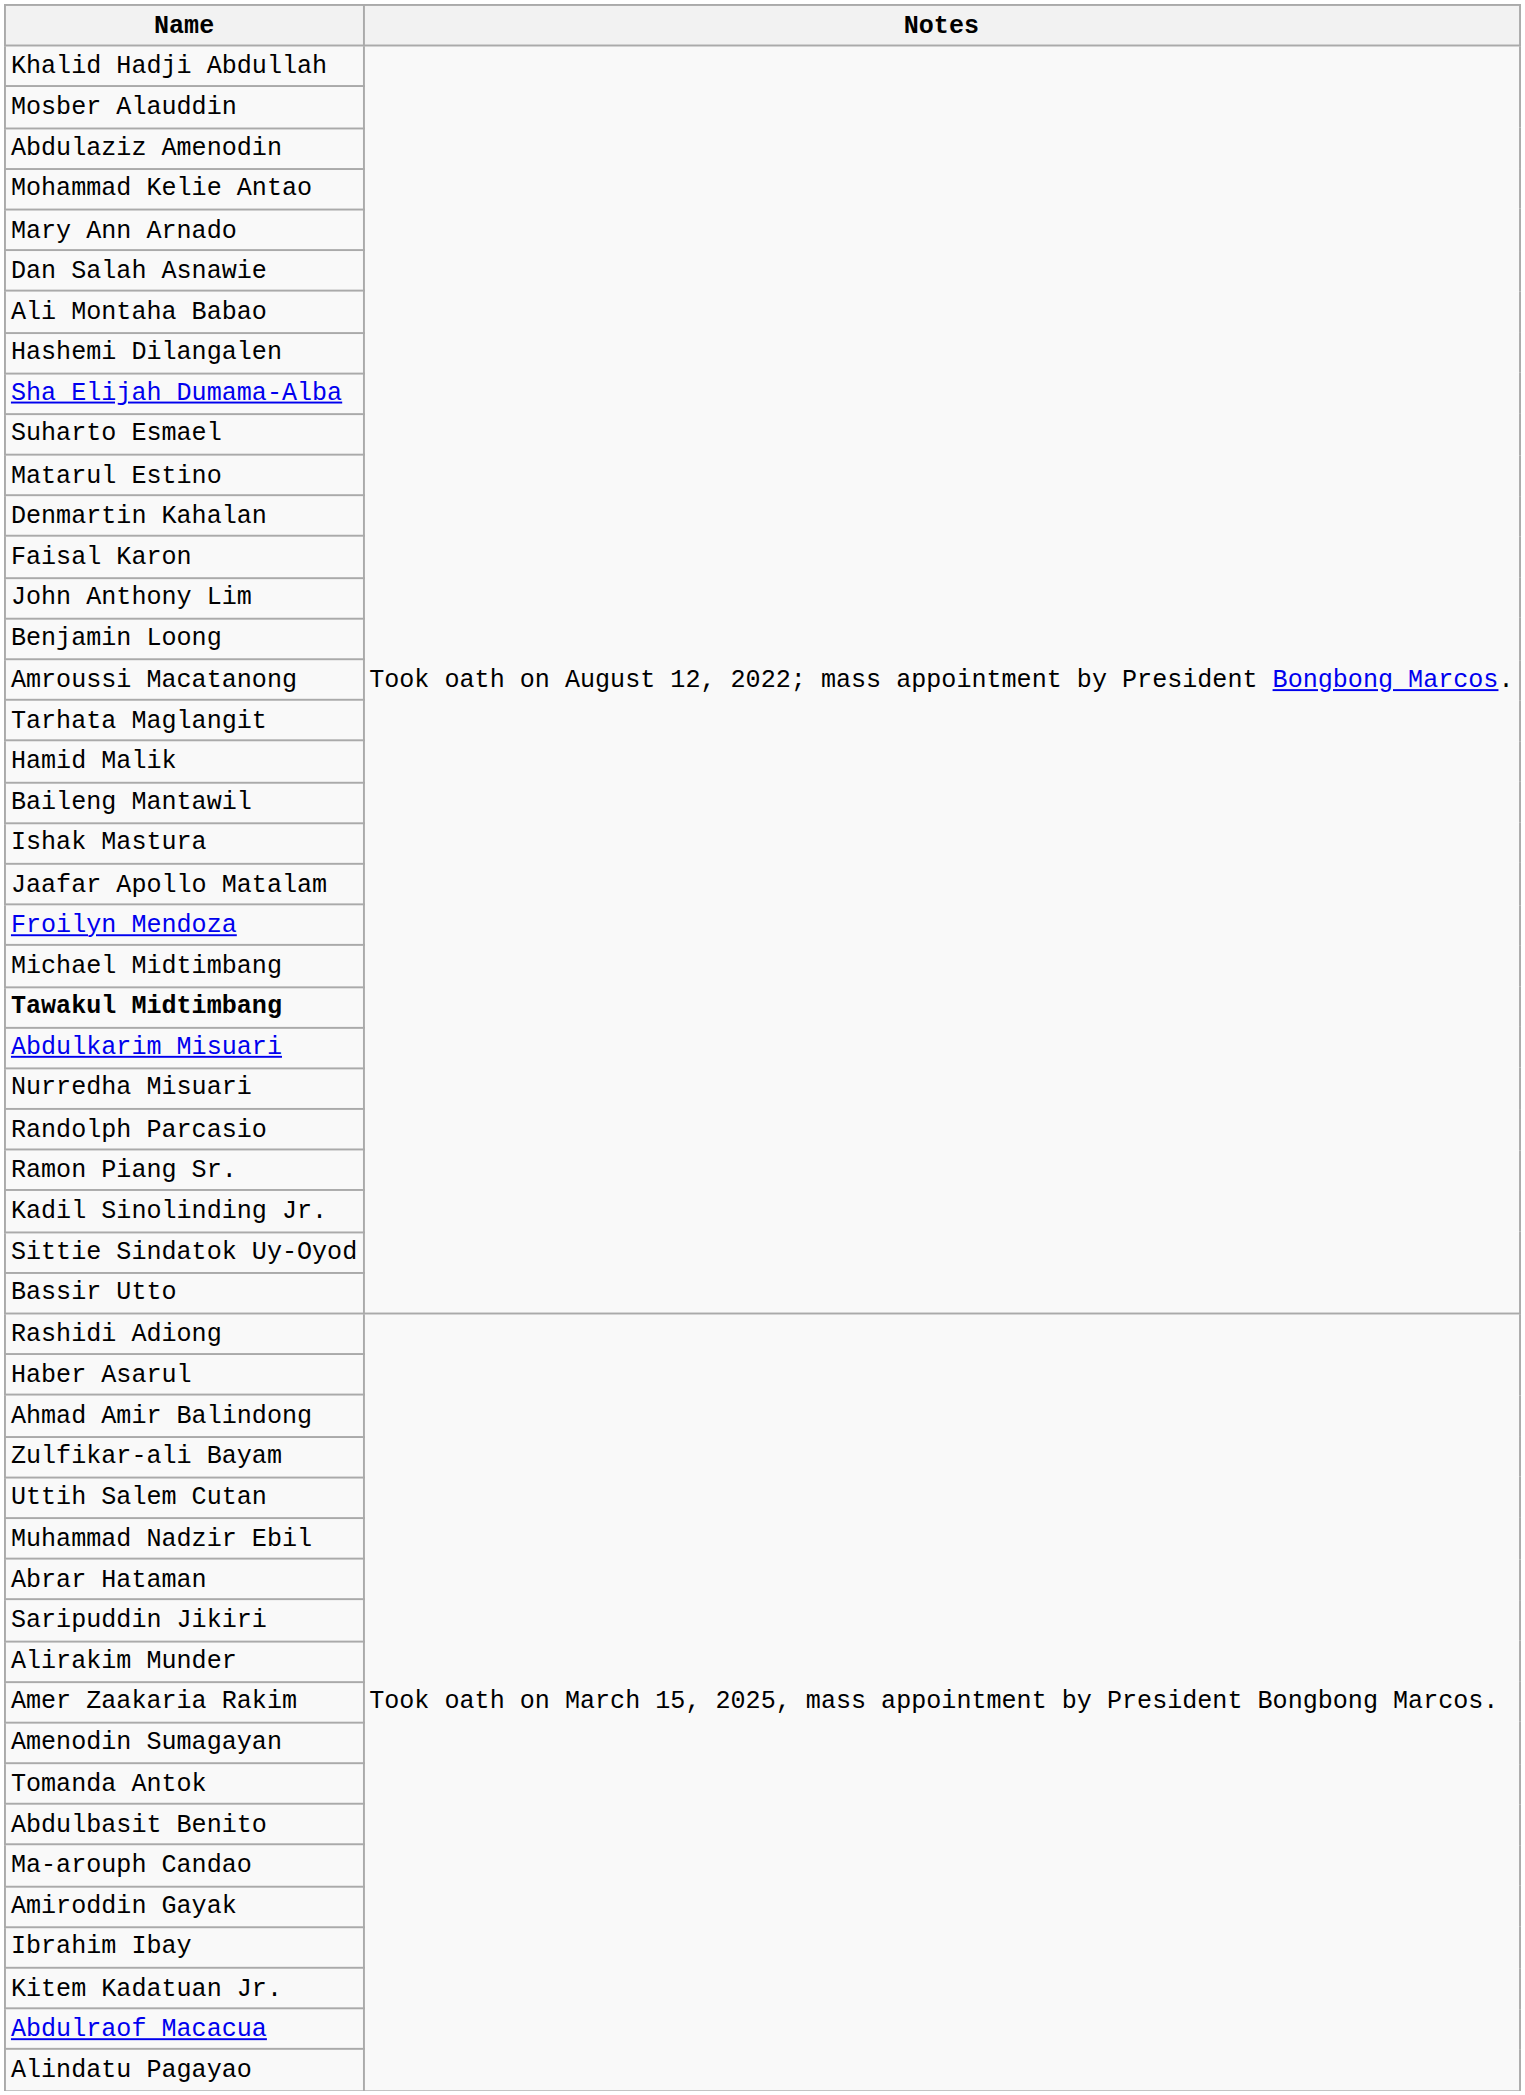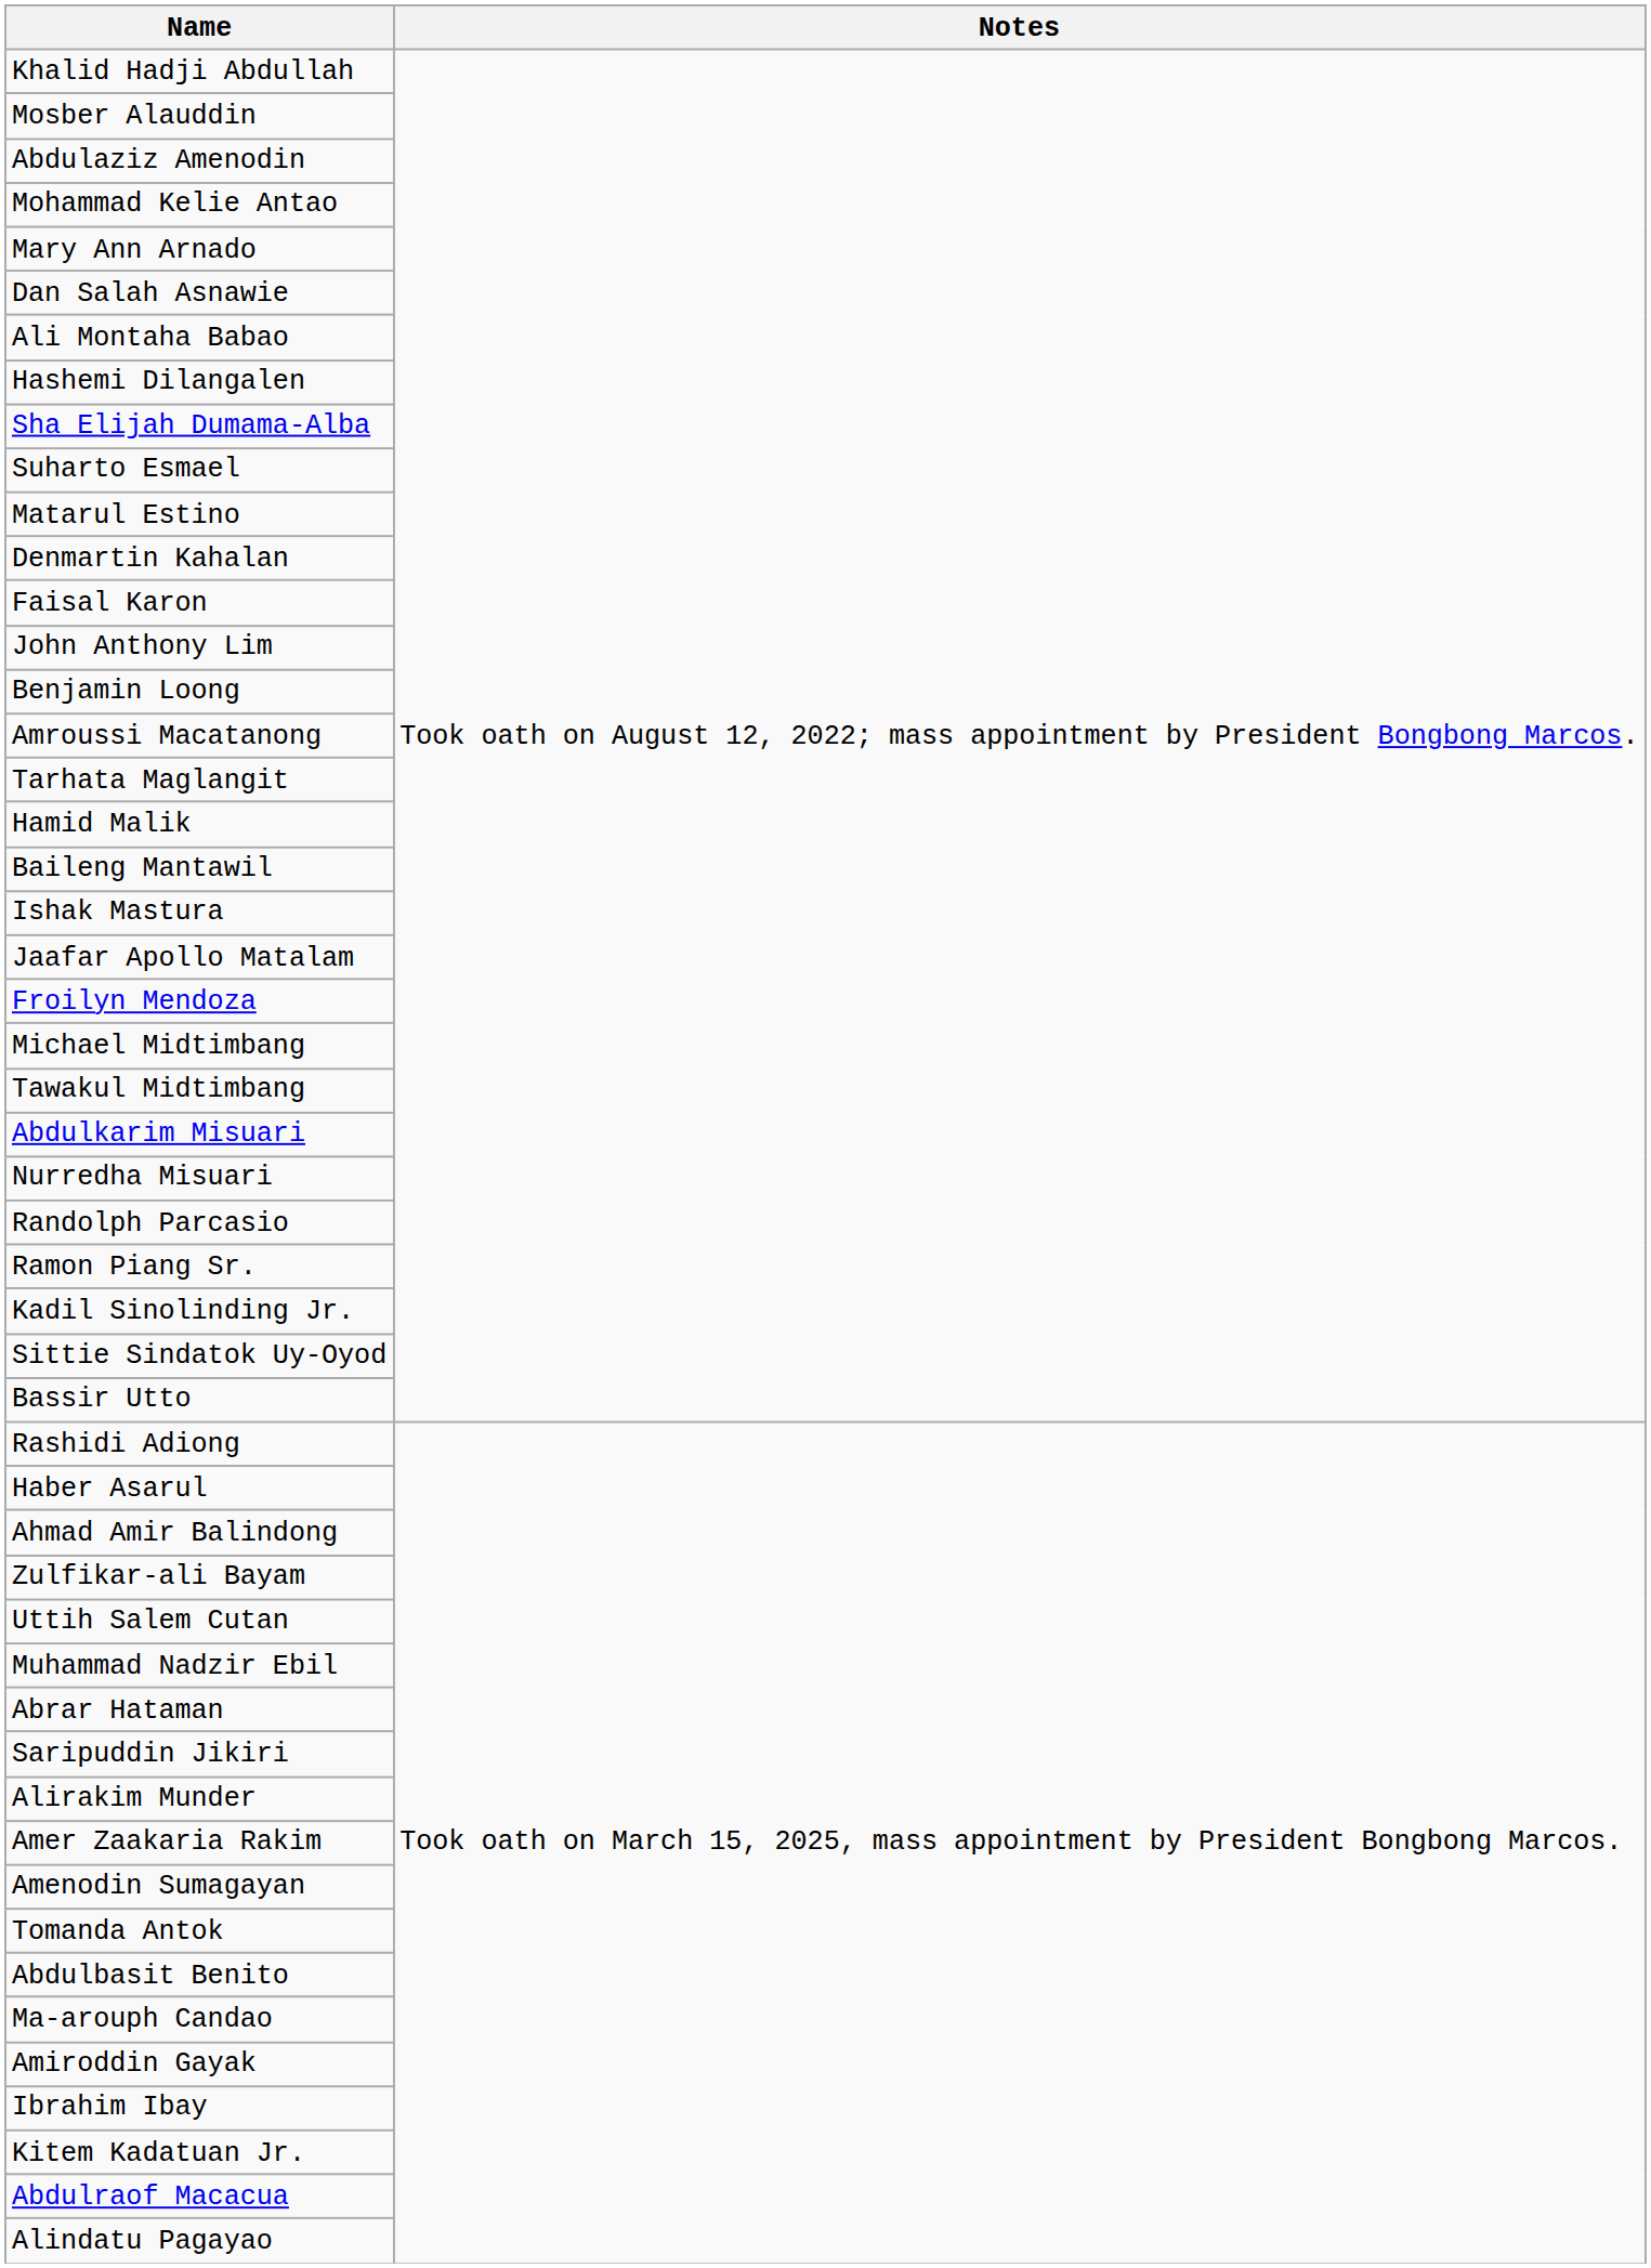Tawakul Midtimbang | Name: bold -> normal
